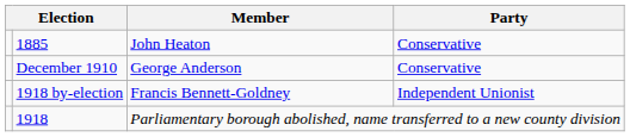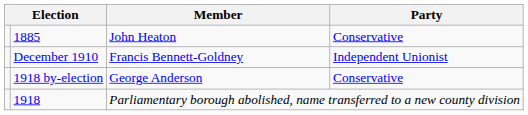December 1910 | Member: George Anderson -> Francis Bennett-Goldney
December 1910 | Party: Conservative -> Independent Unionist
1918 by-election | Member: Francis Bennett-Goldney -> George Anderson
1918 by-election | Party: Independent Unionist -> Conservative
